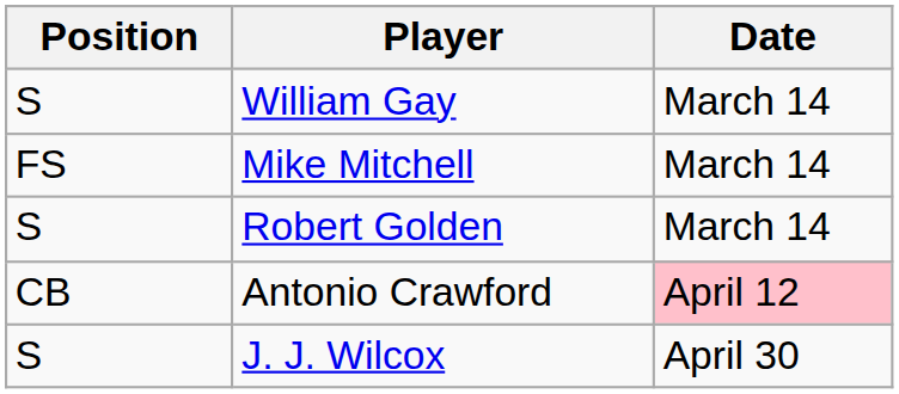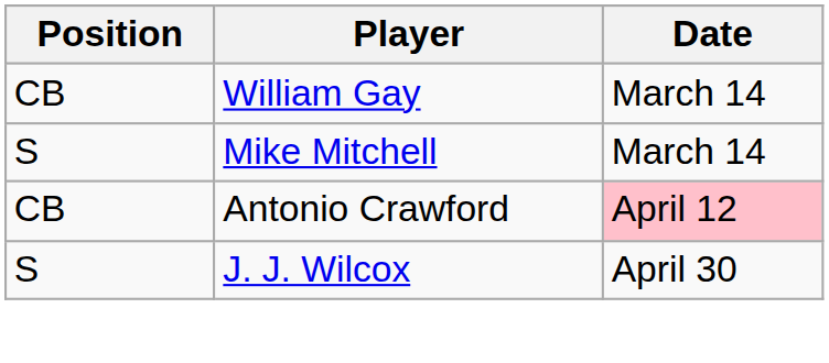William Gay | Position: S -> CB
Mike Mitchell | Position: FS -> S
- row: S | Robert Golden | March 14
